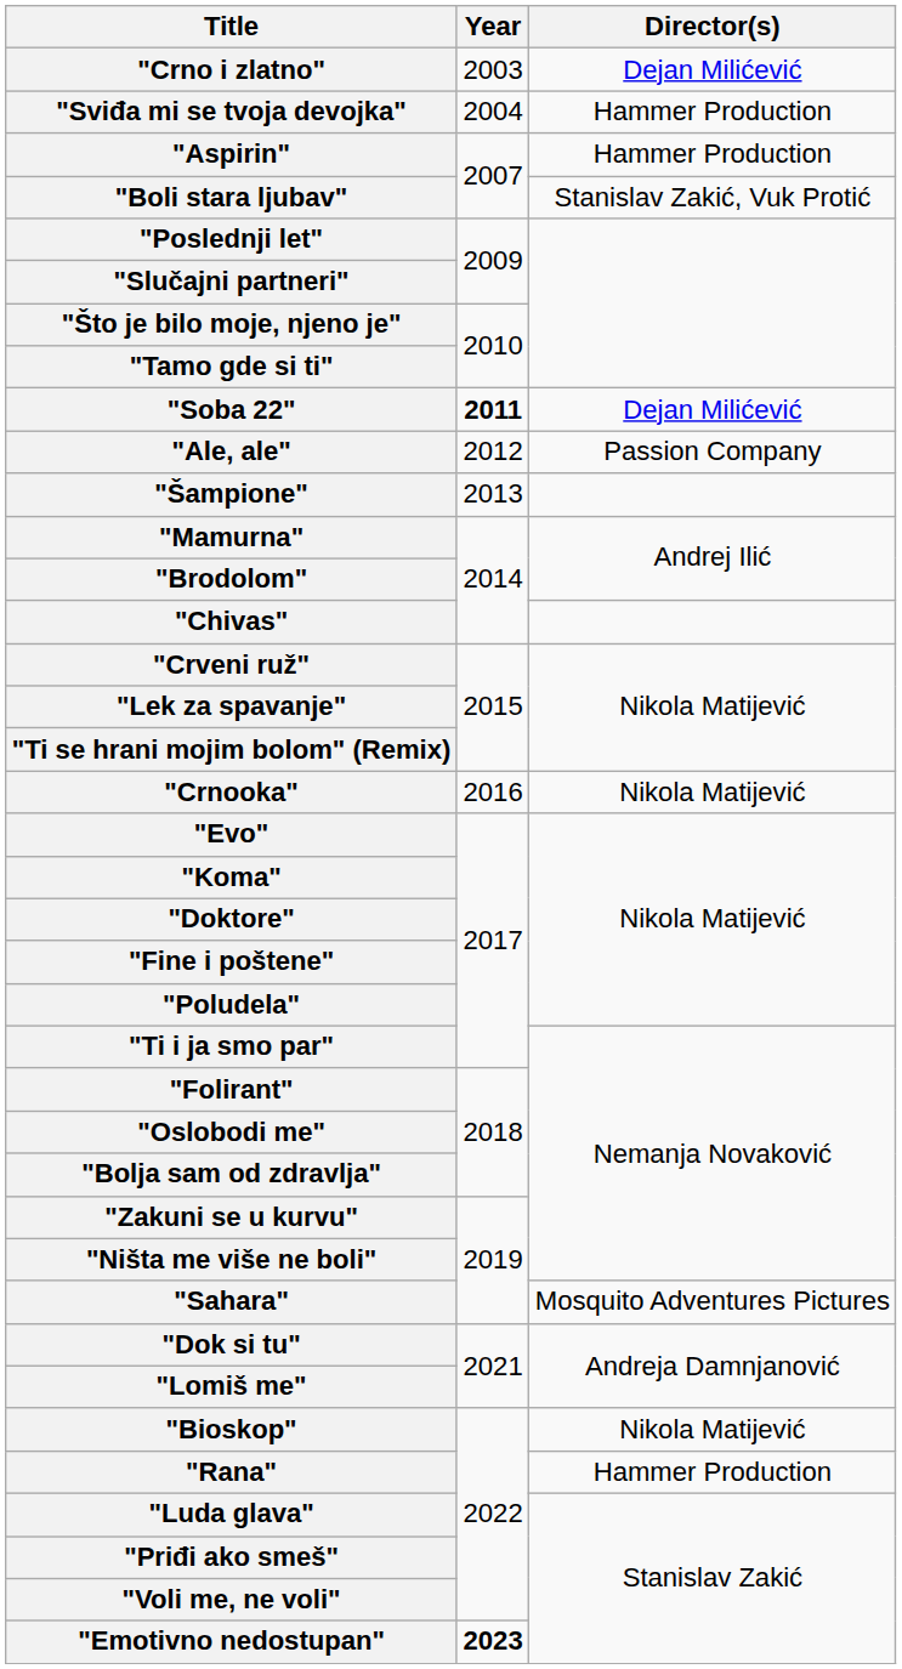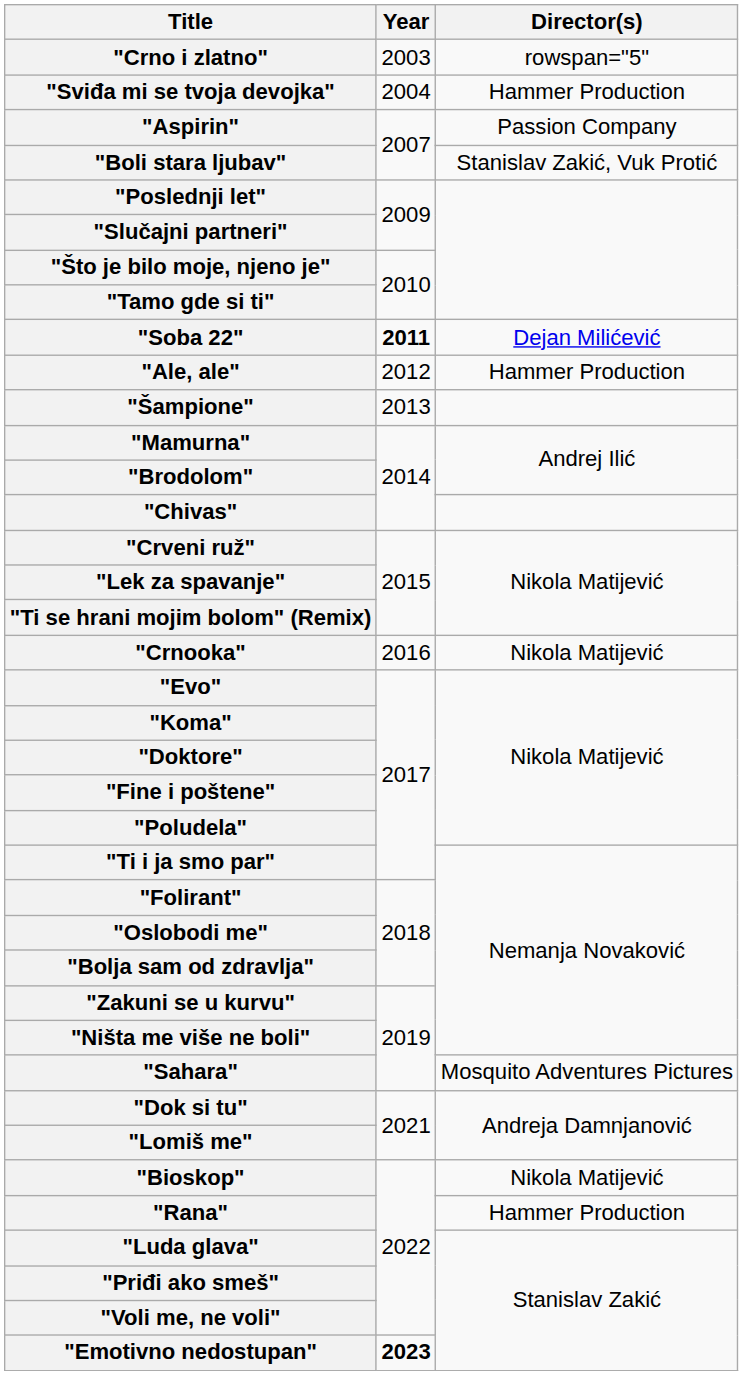"Crno i zlatno" | Director(s): Dejan Milićević -> rowspan="5"
"Aspirin" | Director(s): Hammer Production -> Passion Company
"Ale, ale" | Director(s): Passion Company -> Hammer Production
